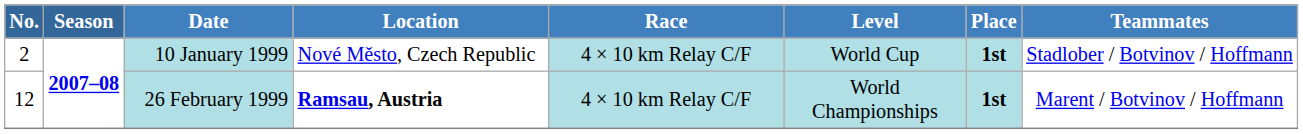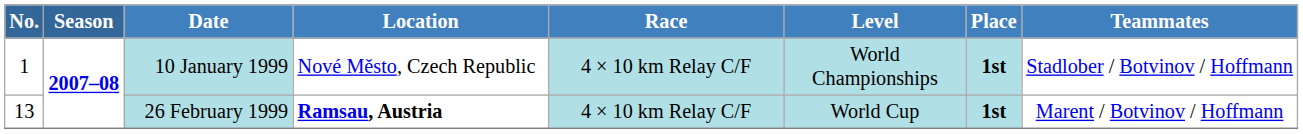10 January 1999 | No.: 2 -> 1
10 January 1999 | Level: World Cup -> World Championships
26 February 1999 | No.: 12 -> 13
26 February 1999 | Level: World Championships -> World Cup
